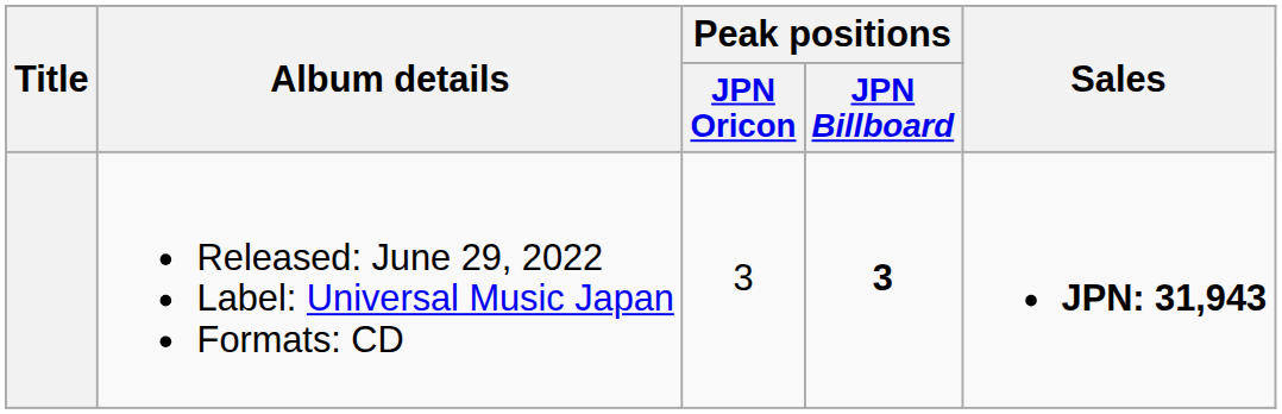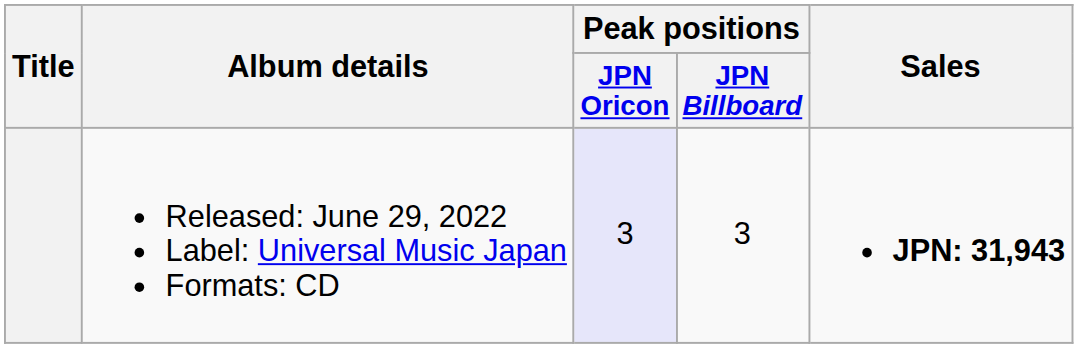row 3 | Peak positions / JPN Oricon: no background -> lavender background
row 3 | Peak positions / JPN Billboard: bold -> normal
